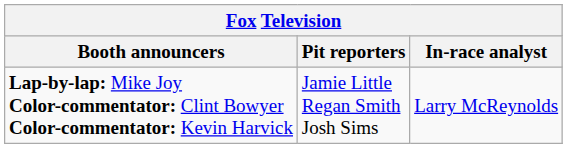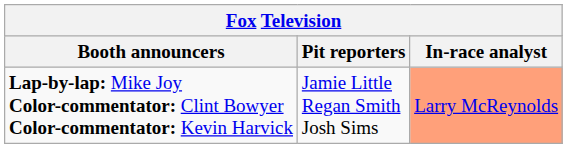row 3 | In-race analyst: no background -> lightsalmon background
